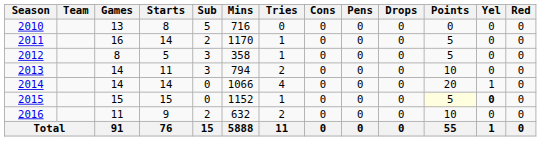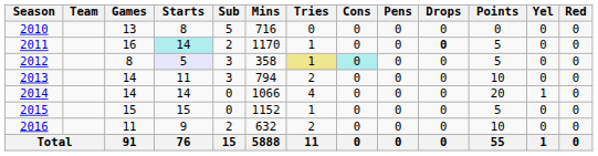2011 | Starts: no background -> paleturquoise background
2011 | Drops: normal -> bold
2012 | Starts: no background -> lavender background
2012 | Tries: no background -> khaki background
2012 | Cons: no background -> paleturquoise background
2015 | Points: lightyellow background -> no background
2015 | Yel: bold -> normal
